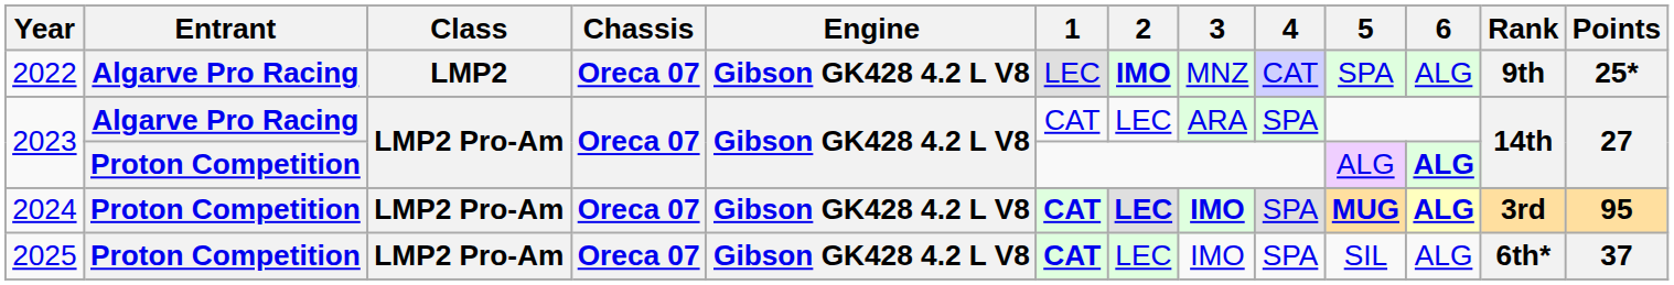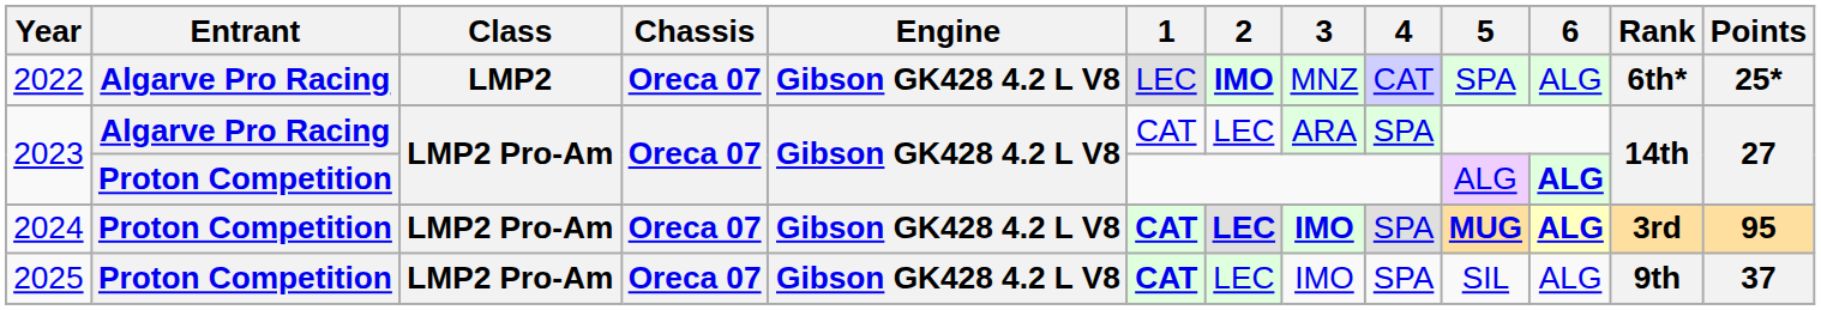2022 | Rank: 9th -> 6th*
2025 | Rank: 6th* -> 9th
